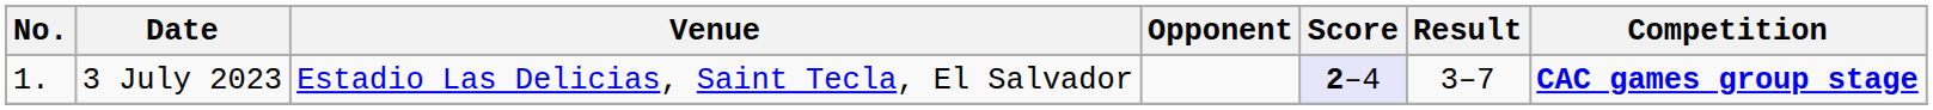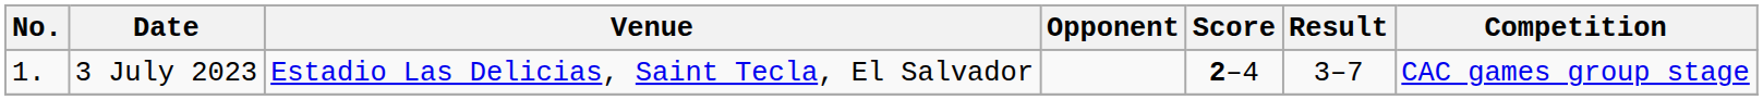3 July 2023 | Score: lavender background -> no background
3 July 2023 | Competition: bold -> normal
